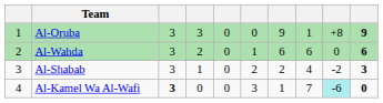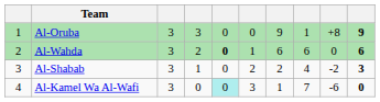Al-Wahda | column 5: normal -> bold
Al-Kamel Wa Al-Wafi | column 3: bold -> normal
Al-Kamel Wa Al-Wafi | column 5: no background -> paleturquoise background
Al-Kamel Wa Al-Wafi | column 9: paleturquoise background -> no background
